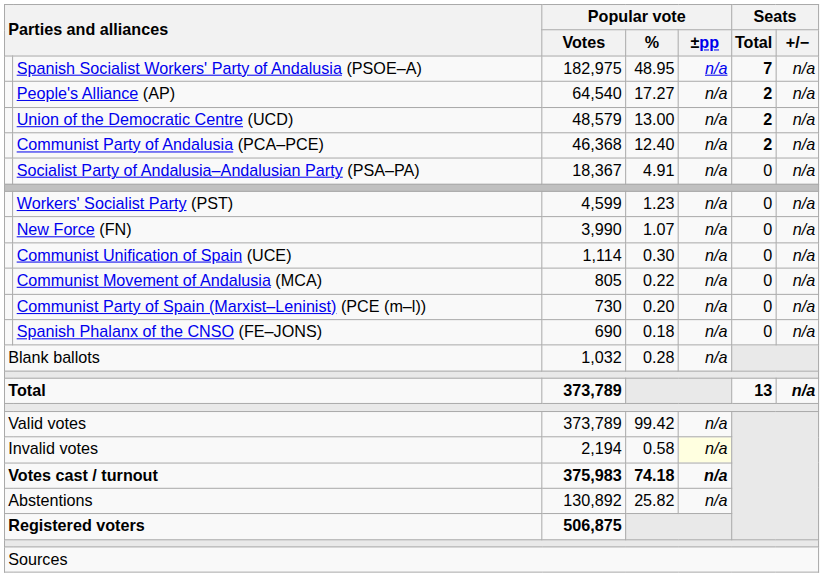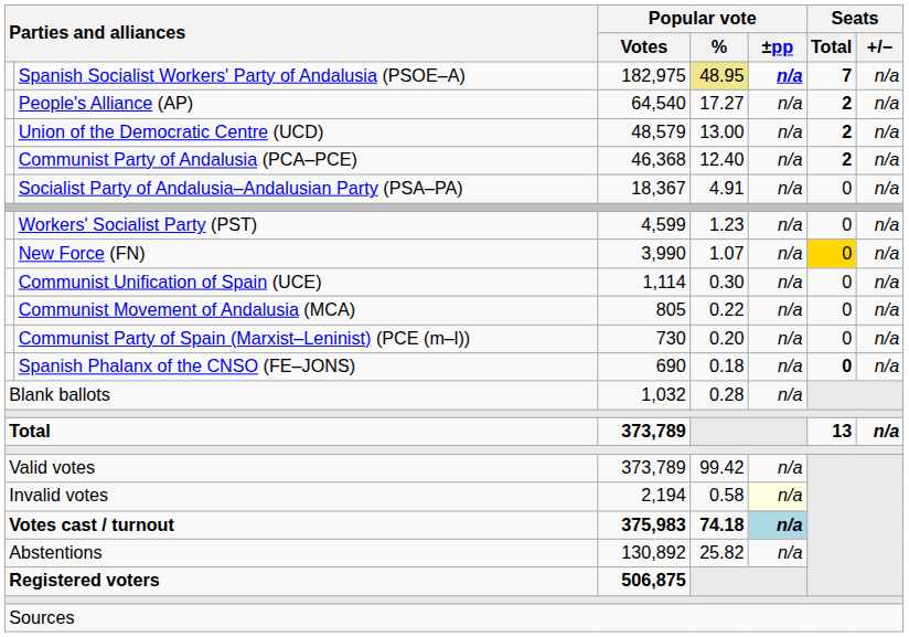Spanish Socialist Workers' Party of Andalusia (PSOE–A) | Popular vote / %: no background -> khaki background
Spanish Socialist Workers' Party of Andalusia (PSOE–A) | Popular vote / ±pp: normal -> bold
New Force (FN) | Seats / Total: no background -> gold background
Spanish Phalanx of the CNSO (FE–JONS) | Seats / Total: normal -> bold
Votes cast / turnout | Popular vote / ±pp: no background -> lightblue background
